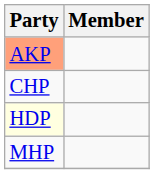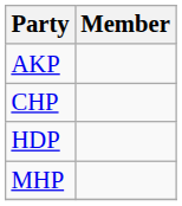AKP | Party: lightsalmon background -> no background
HDP | Party: lightyellow background -> no background
